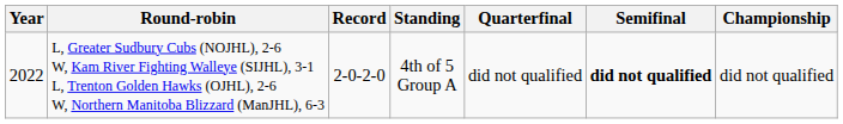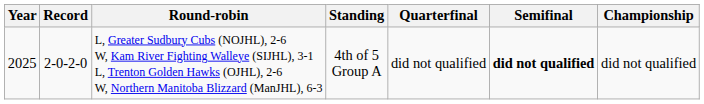columns swapped: Round-robin <-> Record
row 2 | Year: 2022 -> 2025
